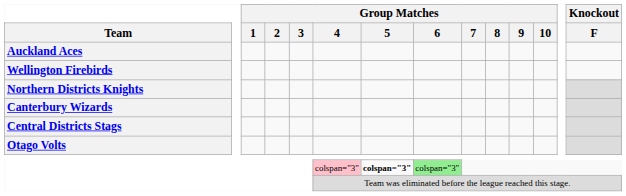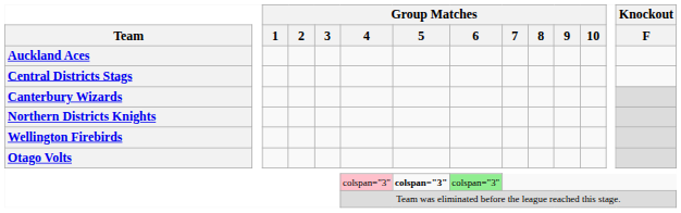row 4 | Team: Wellington Firebirds -> Central Districts Stags
row 5 | Team: Northern Districts Knights -> Canterbury Wizards
row 6 | Team: Canterbury Wizards -> Northern Districts Knights
row 7 | Team: Central Districts Stags -> Wellington Firebirds
